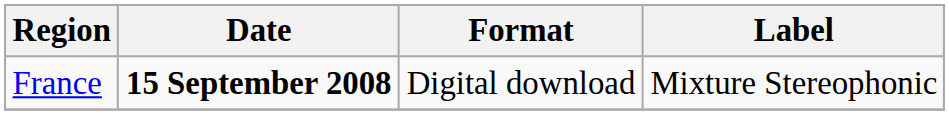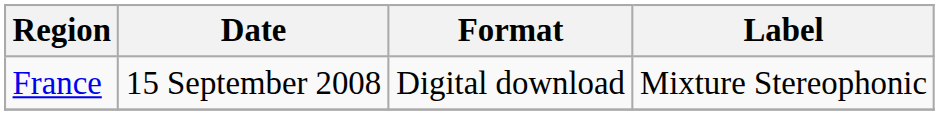France | Date: bold -> normal
